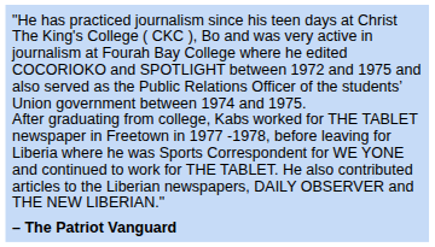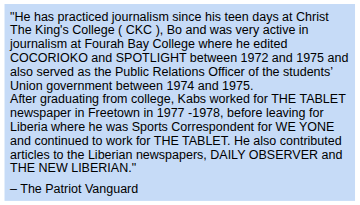row 2 | column 1: bold -> normal
